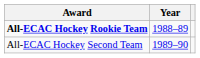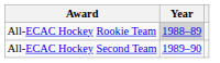row 2 | Award: bold -> normal
row 2 | Year: no background -> lightgrey background
